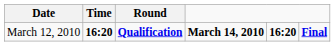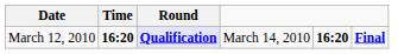March 12, 2010 | Round: no background -> lavender background
March 12, 2010 | column 4: bold -> normal
